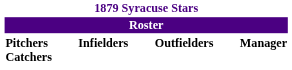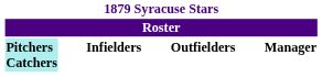Pitchers Catchers | column 1: no background -> paleturquoise background
